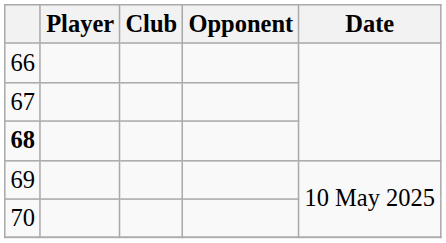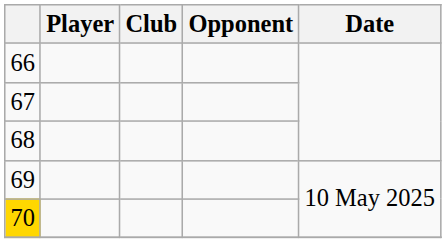68 | column 1: bold -> normal
70 | column 1: no background -> gold background
